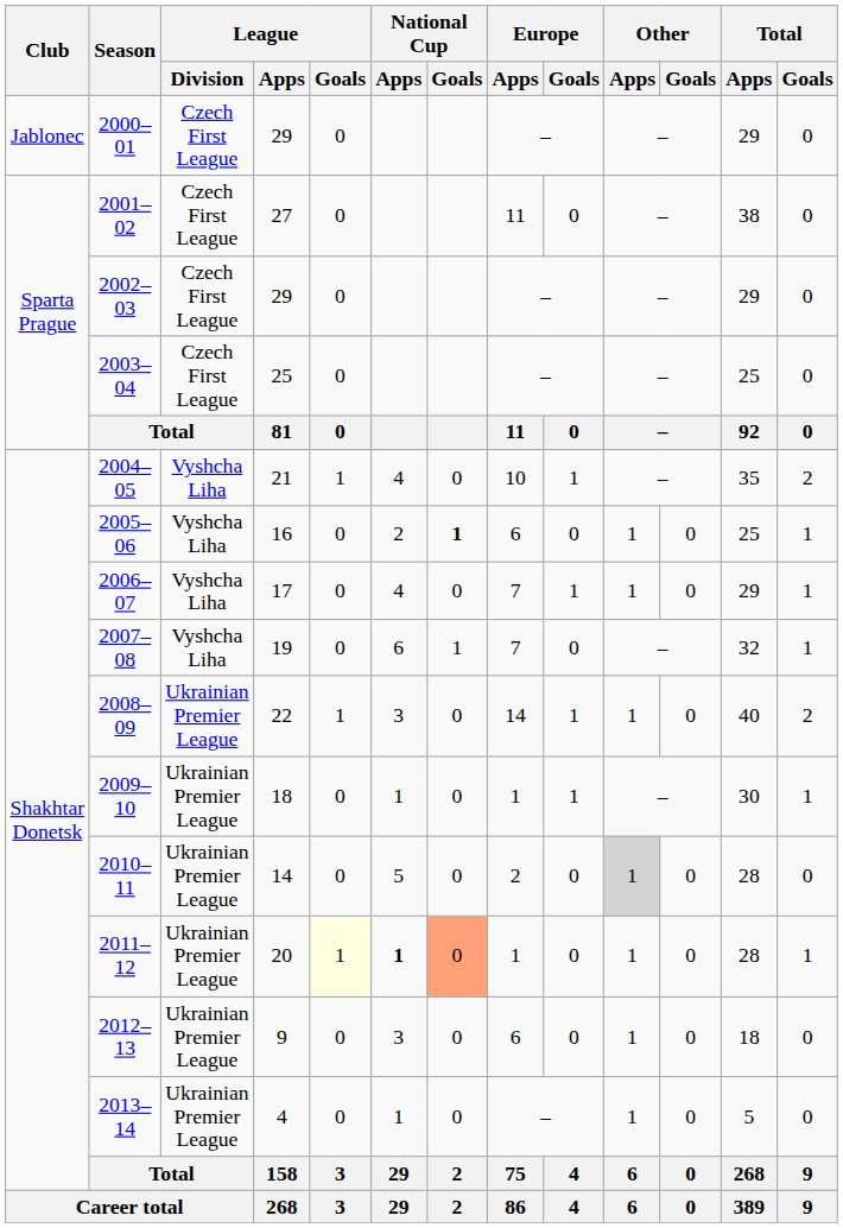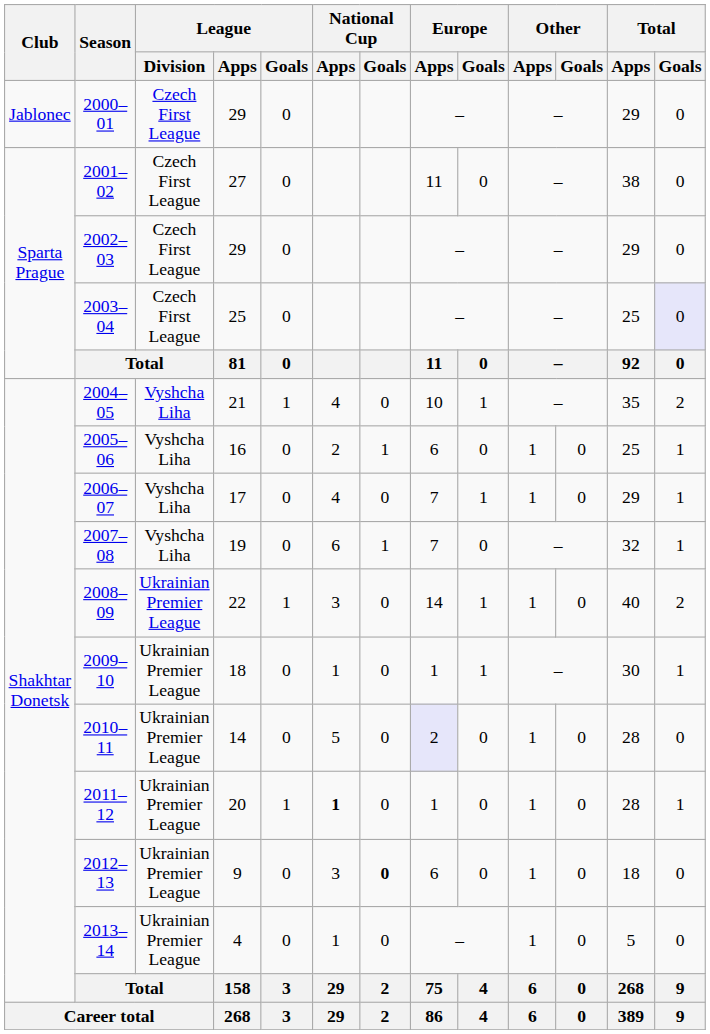2003–04 | Total / Goals: no background -> lavender background
2005–06 | National Cup / Goals: bold -> normal
2010–11 | Europe / Apps: no background -> lavender background
2010–11 | Other / Apps: lightgrey background -> no background
2011–12 | League / Goals: lightyellow background -> no background
2011–12 | National Cup / Goals: lightsalmon background -> no background
2012–13 | National Cup / Goals: normal -> bold
